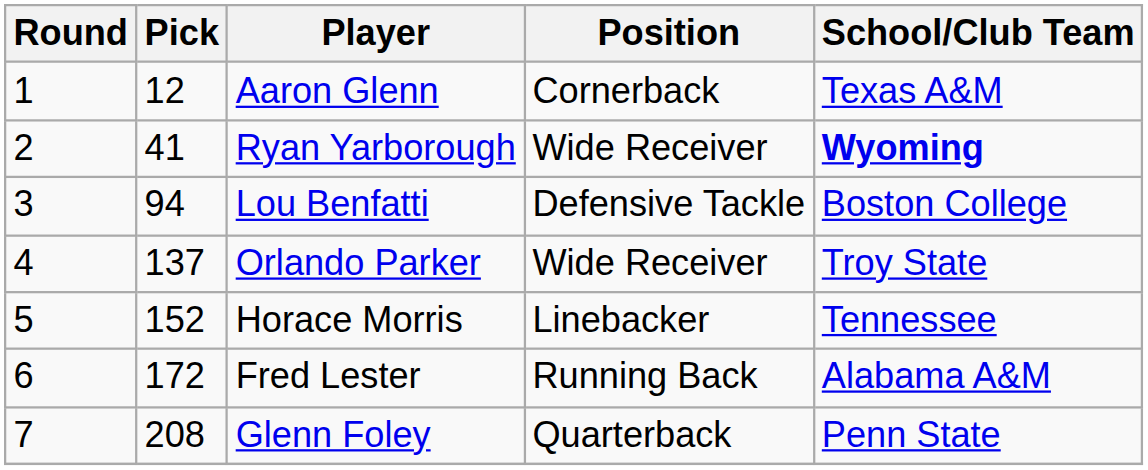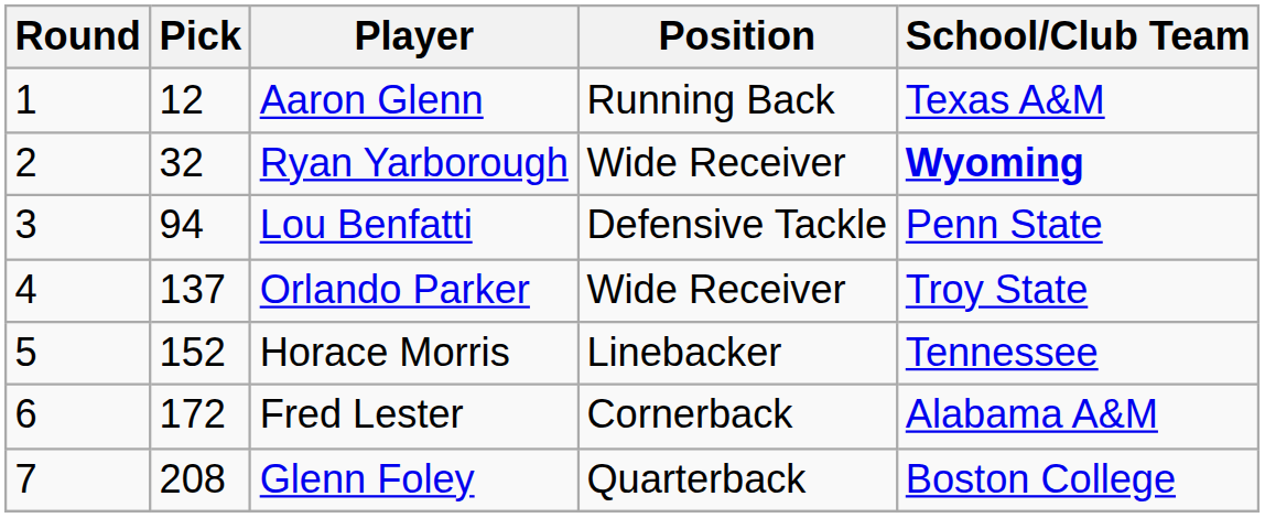Aaron Glenn | Position: Cornerback -> Running Back
Ryan Yarborough | Pick: 41 -> 32
Lou Benfatti | School/Club Team: Boston College -> Penn State
Fred Lester | Position: Running Back -> Cornerback
Glenn Foley | School/Club Team: Penn State -> Boston College
